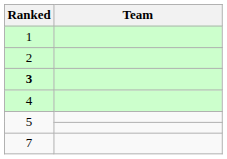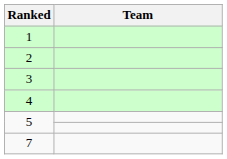row 4 | Ranked: bold -> normal
